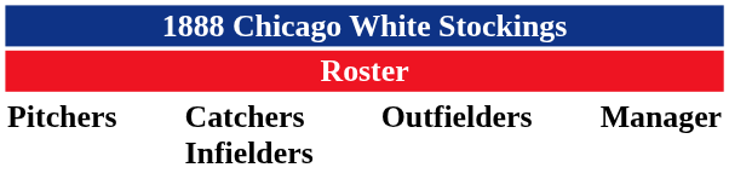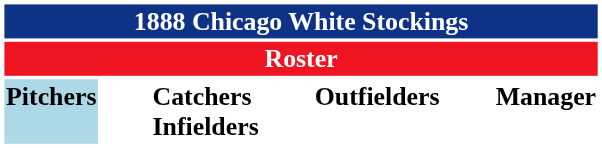Pitchers | column 1: no background -> lightblue background
